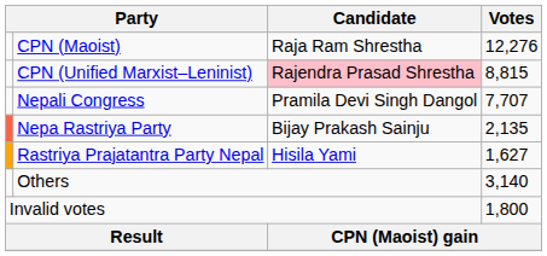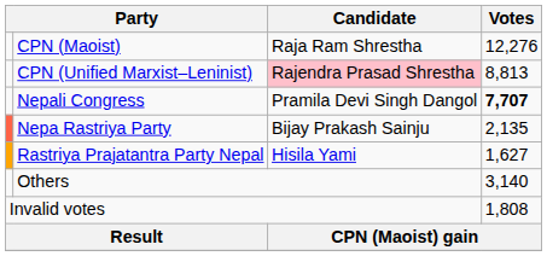CPN (Unified Marxist–Leninist) | Votes: 8,815 -> 8,813
Nepali Congress | Votes: normal -> bold
Invalid votes | Votes: 1,800 -> 1,808
